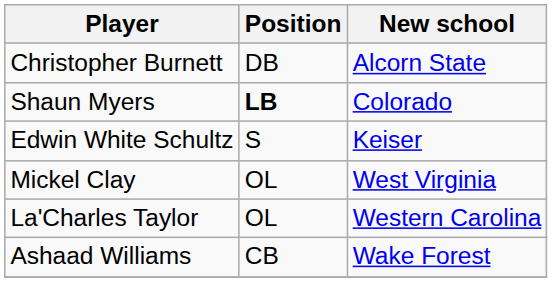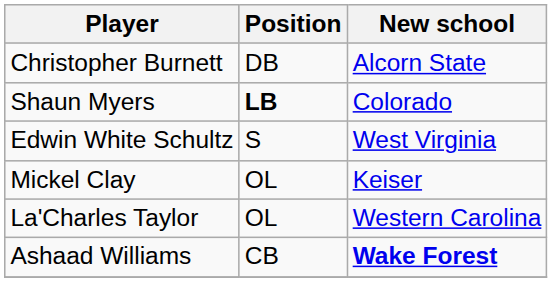Edwin White Schultz | New school: Keiser -> West Virginia
Mickel Clay | New school: West Virginia -> Keiser
Ashaad Williams | New school: normal -> bold
